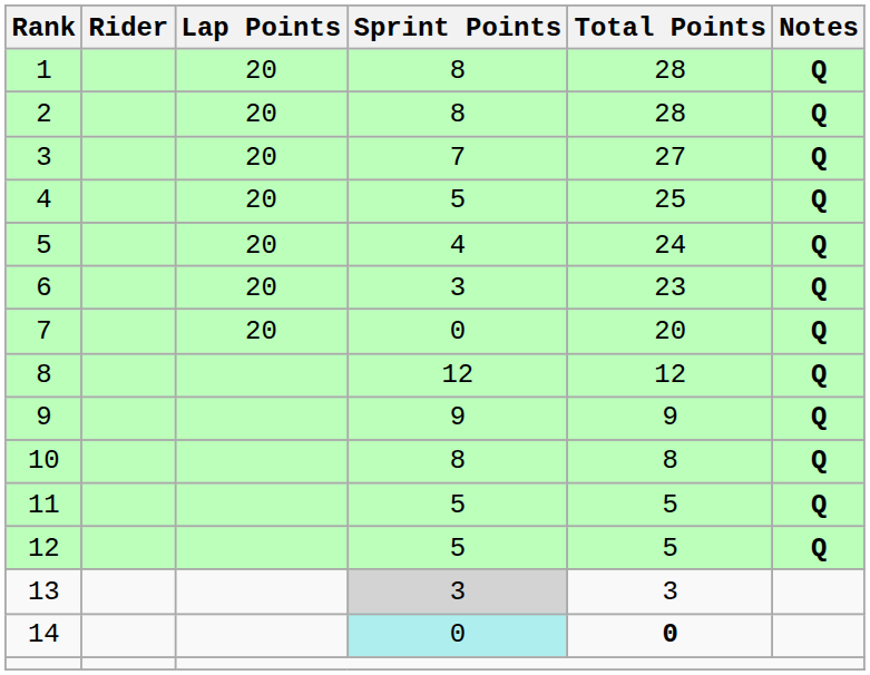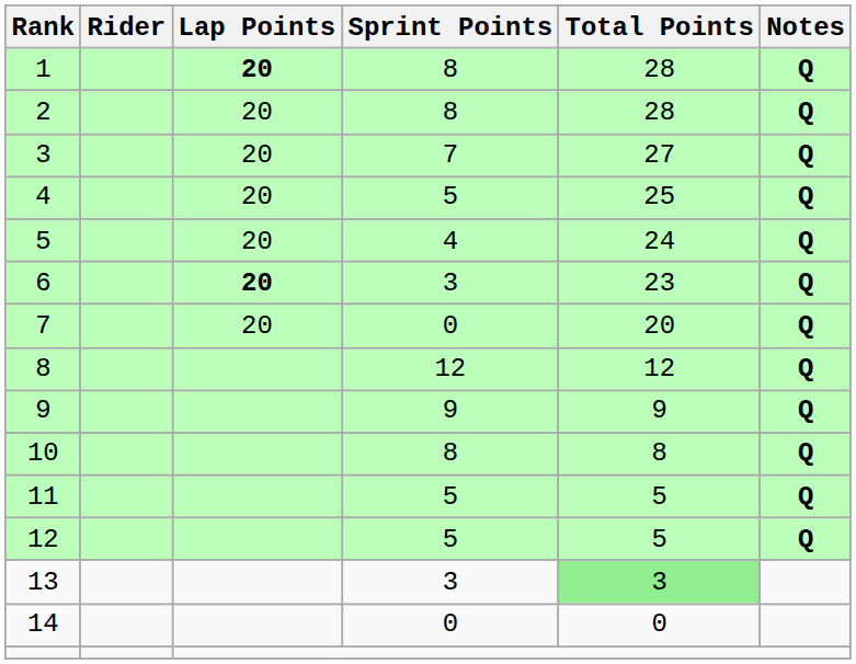1 | Lap Points: normal -> bold
6 | Lap Points: normal -> bold
13 | Sprint Points: lightgrey background -> no background
13 | Total Points: no background -> lightgreen background
14 | Sprint Points: paleturquoise background -> no background
14 | Total Points: bold -> normal
